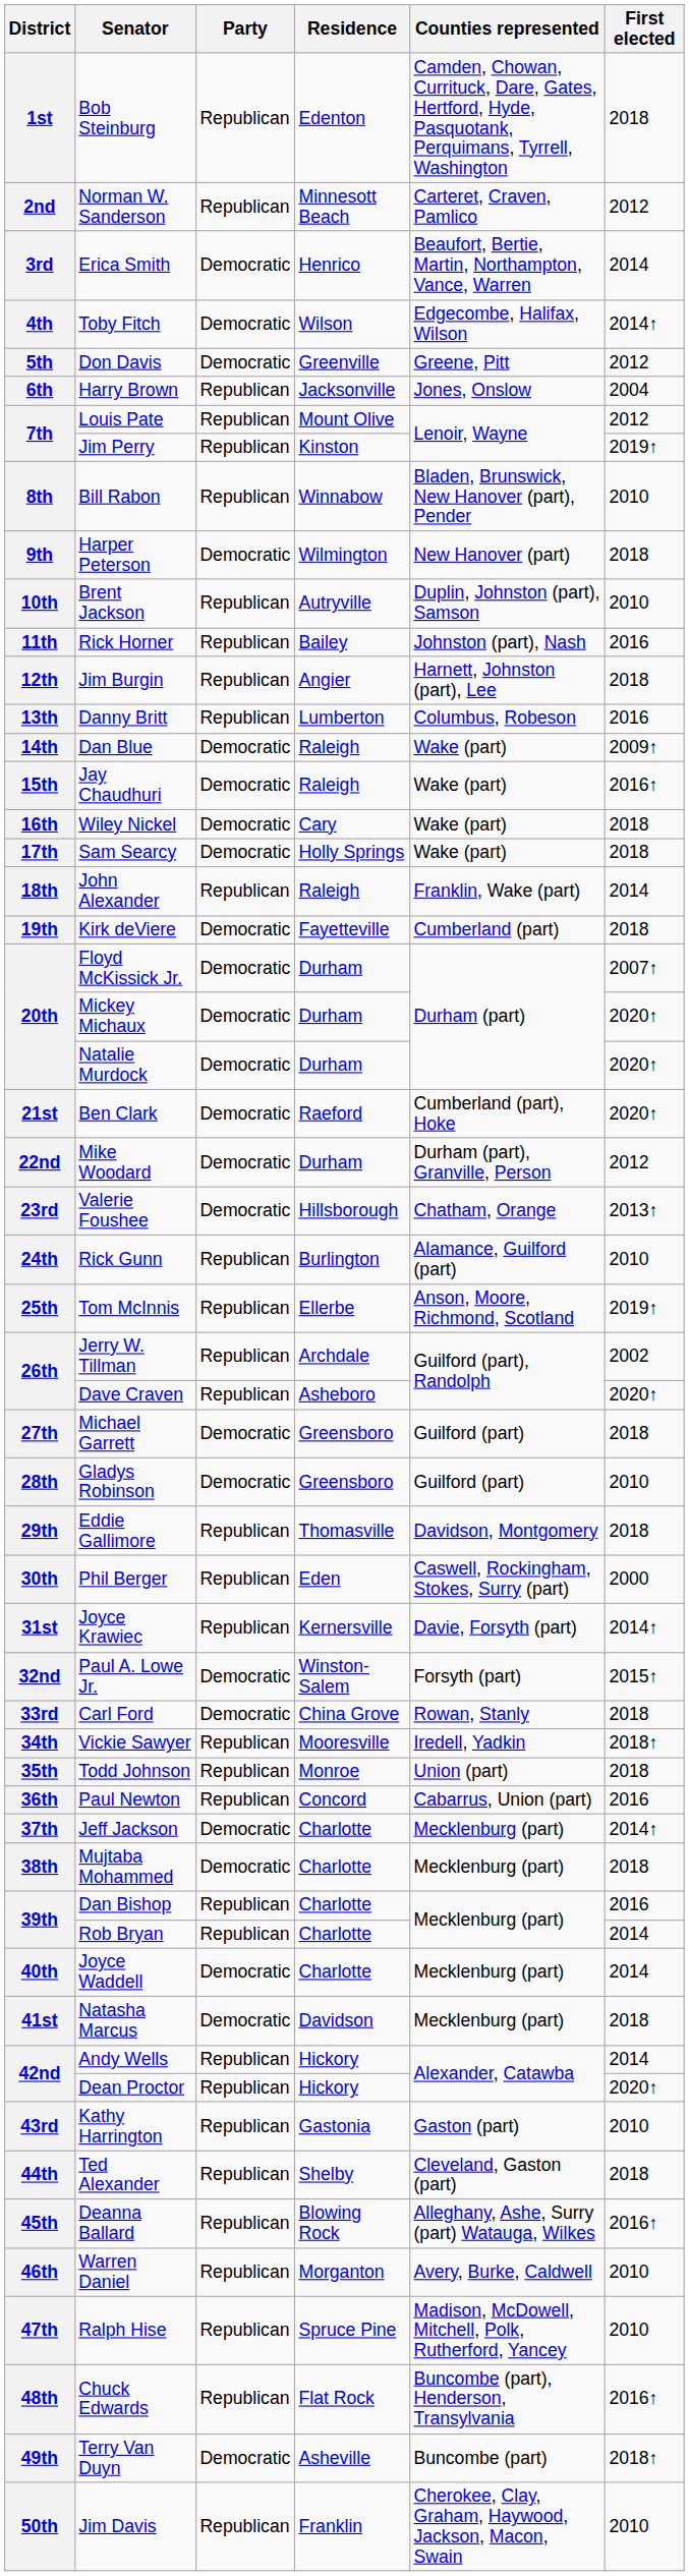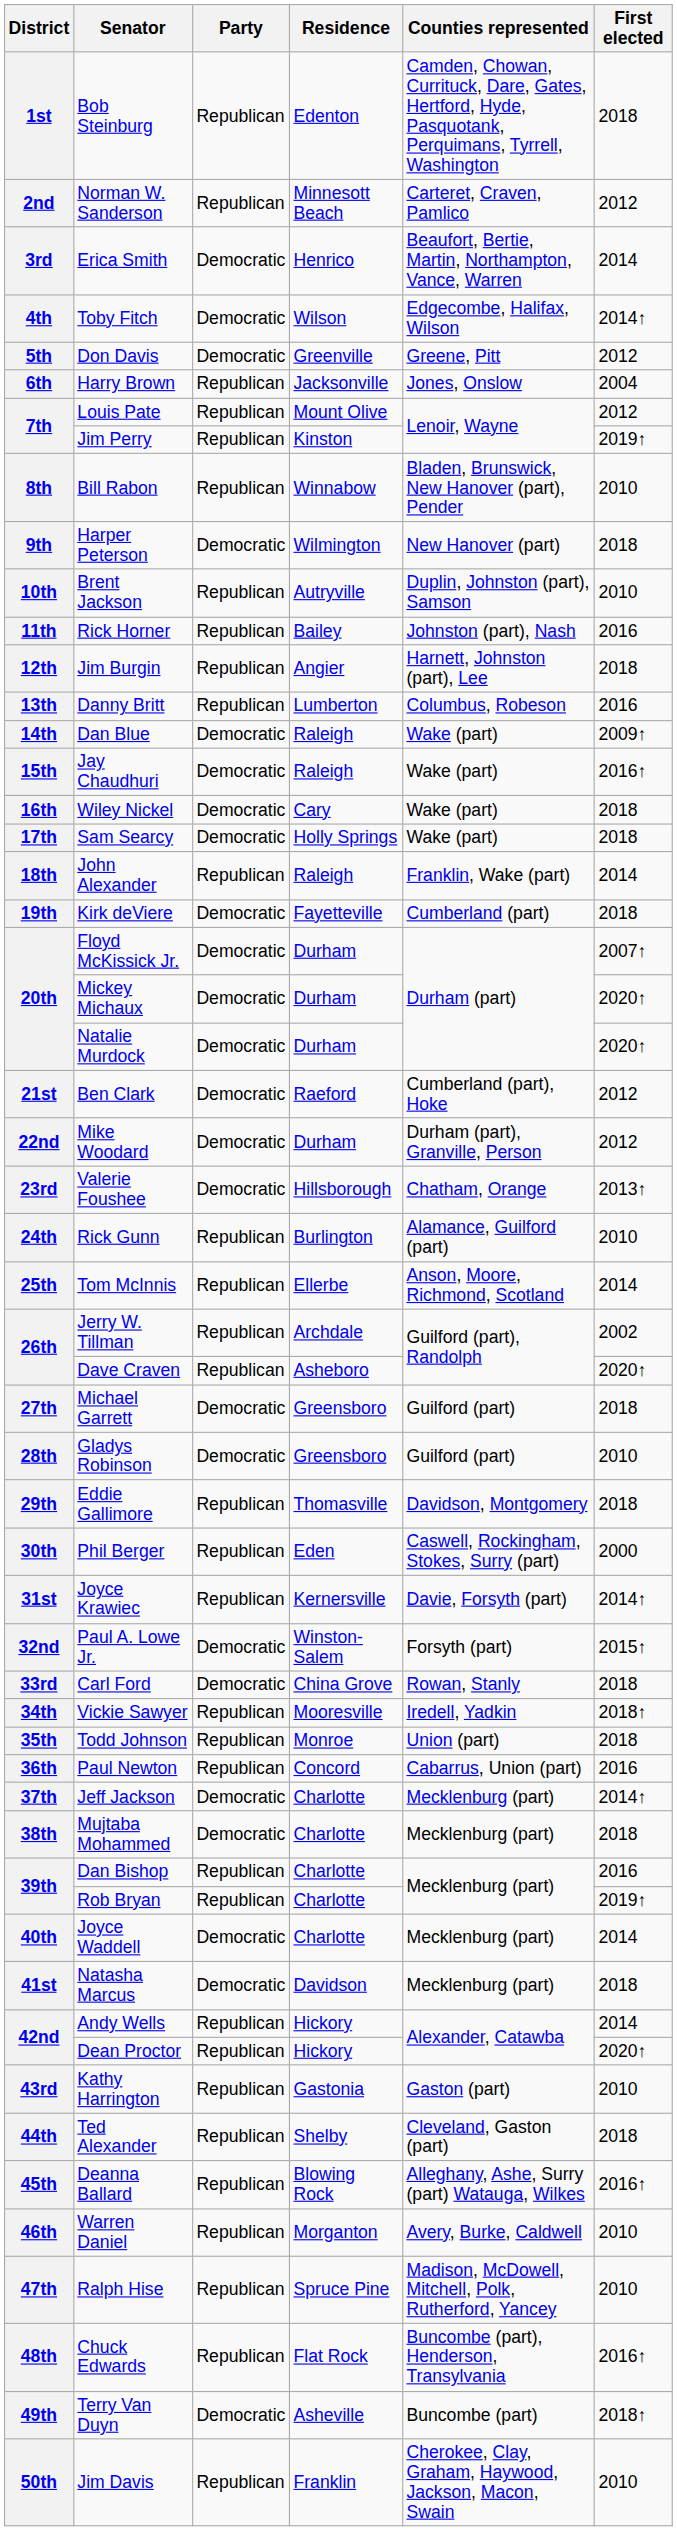Ben Clark | First elected: 2020↑ -> 2012
Tom McInnis | First elected: 2019↑ -> 2014
Rob Bryan | First elected: 2014 -> 2019↑
